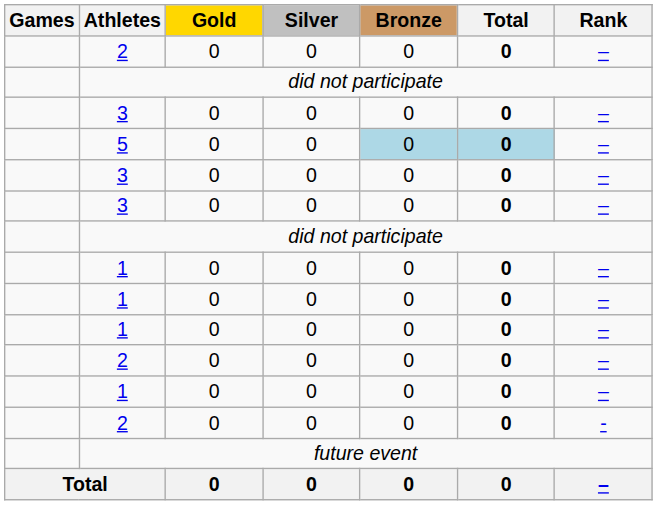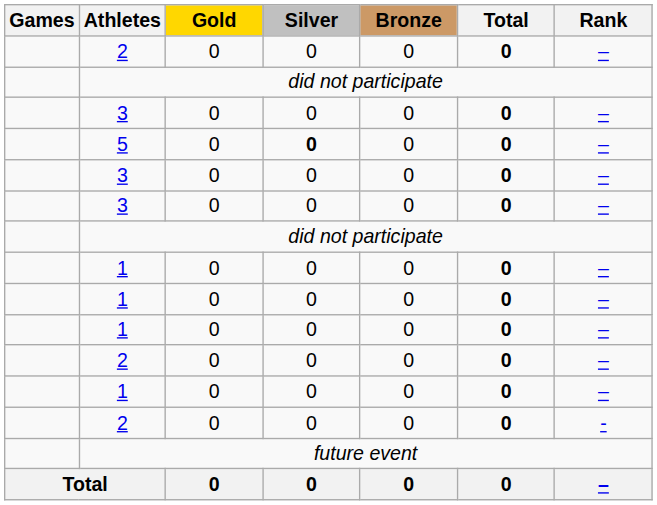5 | Silver: normal -> bold
5 | Bronze: lightblue background -> no background
5 | Total: lightblue background -> no background
